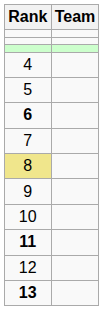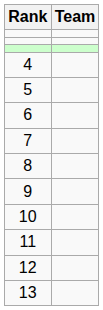row 7 | Rank: bold -> normal
row 9 | Rank: khaki background -> no background
row 12 | Rank: bold -> normal
row 14 | Rank: bold -> normal
